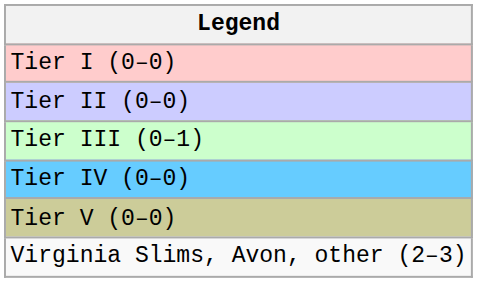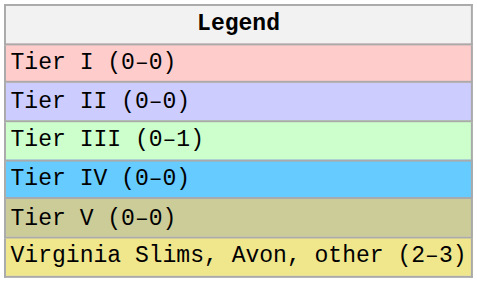row 7 | column 1: no background -> khaki background
